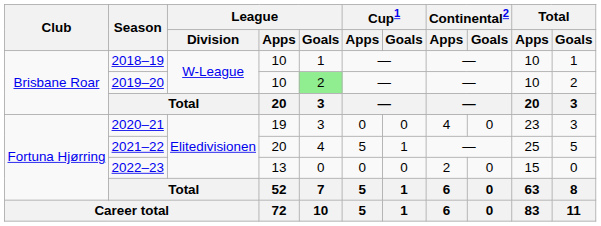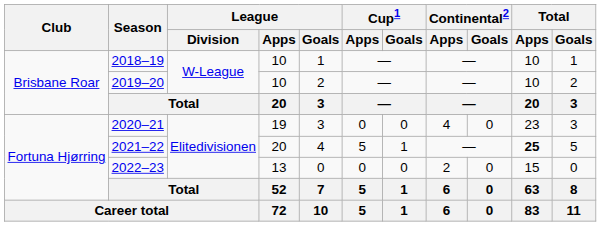2019–20 | League / Goals: lightgreen background -> no background
2021–22 | Total / Apps: normal -> bold
